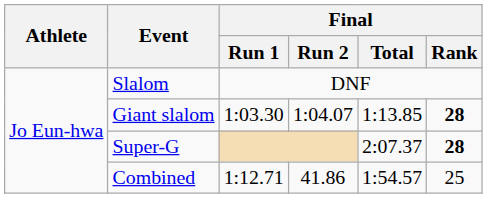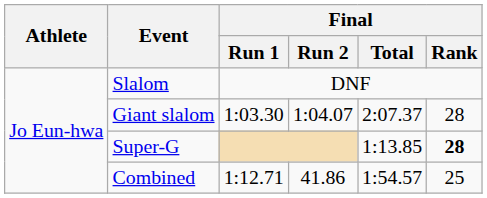Giant slalom | Final / Total: 1:13.85 -> 2:07.37
Giant slalom | Final / Rank: bold -> normal
Super-G | Final / Total: 2:07.37 -> 1:13.85
